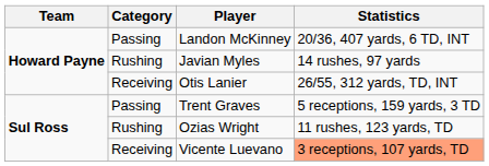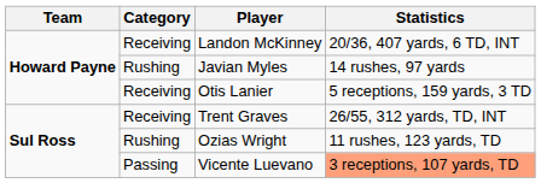Landon McKinney | Category: Passing -> Receiving
Otis Lanier | Statistics: 26/55, 312 yards, TD, INT -> 5 receptions, 159 yards, 3 TD
Trent Graves | Category: Passing -> Receiving
Trent Graves | Statistics: 5 receptions, 159 yards, 3 TD -> 26/55, 312 yards, TD, INT
Vicente Luevano | Category: Receiving -> Passing
